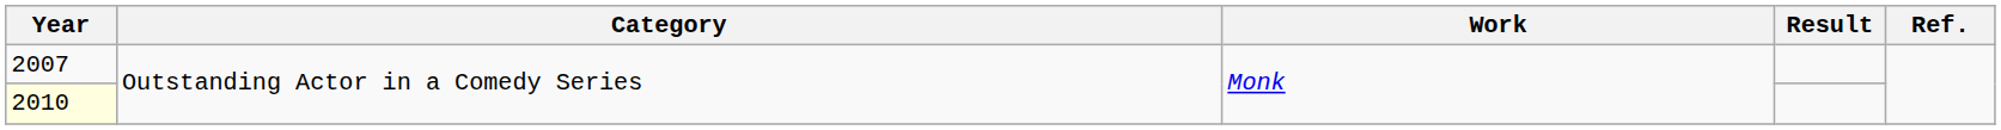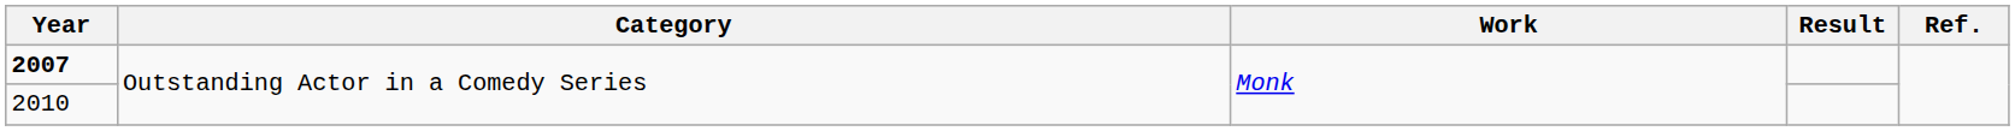2007 | Year: normal -> bold
2010 | Year: lightyellow background -> no background
